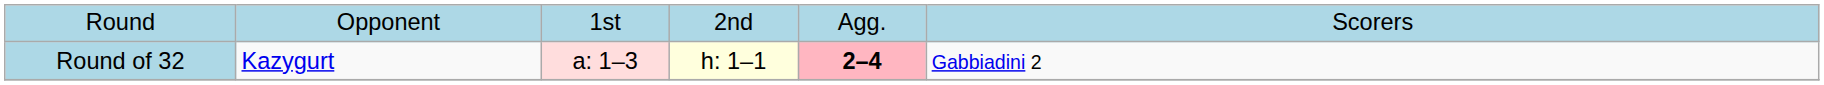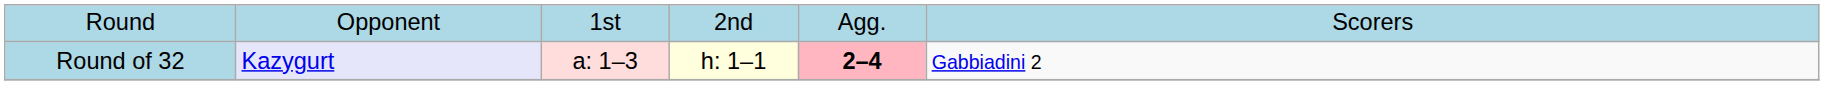Round of 32 | column 2: no background -> lavender background
